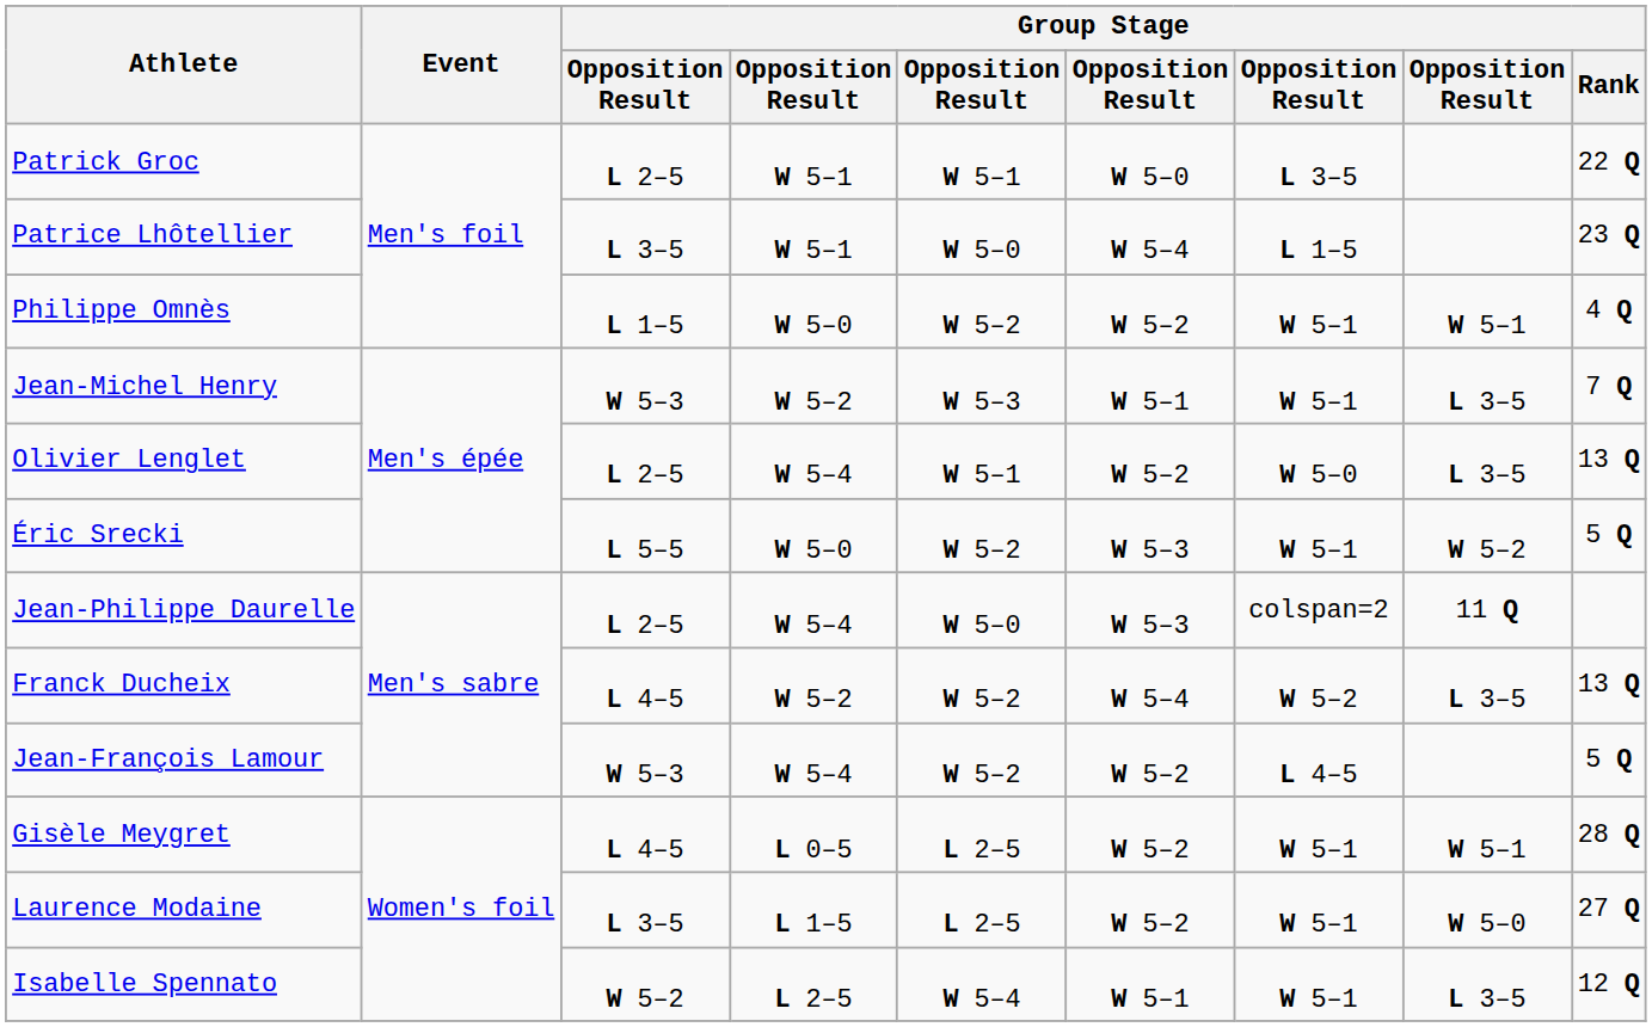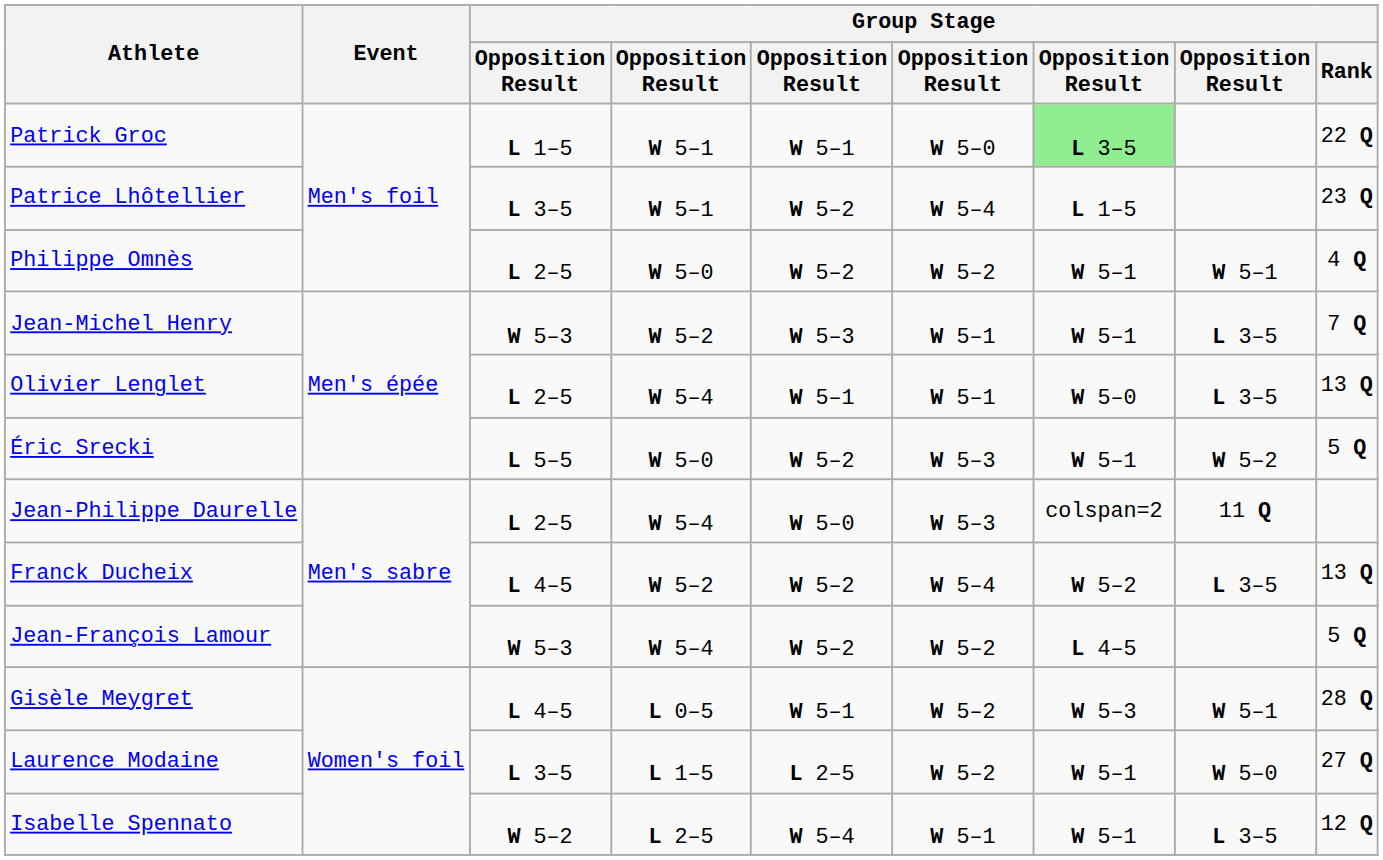Patrick Groc | column 3: L 2–5 -> L 1–5
Patrick Groc | column 7: no background -> lightgreen background
Patrice Lhôtellier | column 5: W 5–0 -> W 5–2
Philippe Omnès | column 3: L 1–5 -> L 2–5
Olivier Lenglet | column 6: W 5–2 -> W 5–1
Gisèle Meygret | column 5: L 2–5 -> W 5–1
Gisèle Meygret | column 7: W 5–1 -> W 5–3
